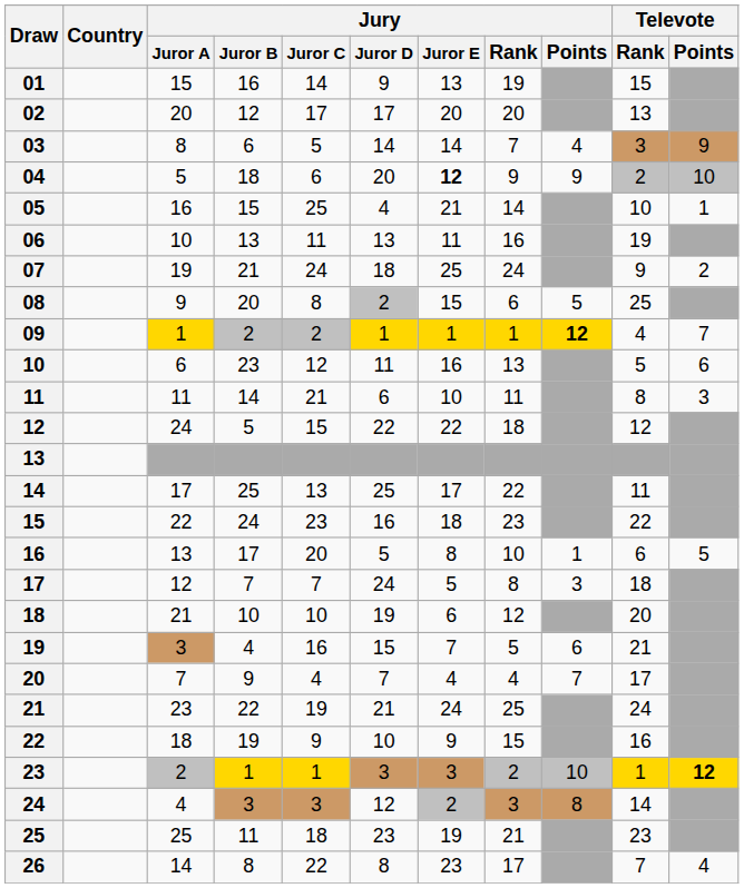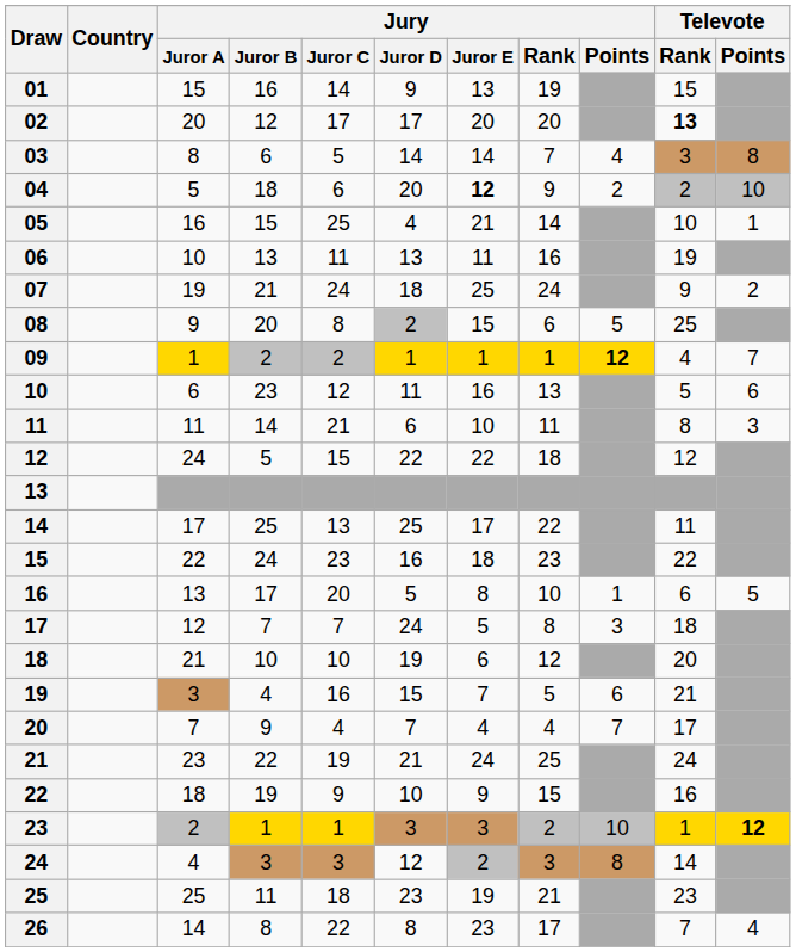02 | Televote / Rank: normal -> bold
03 | Televote / Points: 9 -> 8
04 | Jury / Points: 9 -> 2
